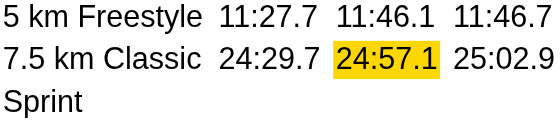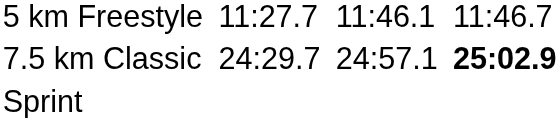7.5 km Classic | column 3: gold background -> no background
7.5 km Classic | column 4: normal -> bold
